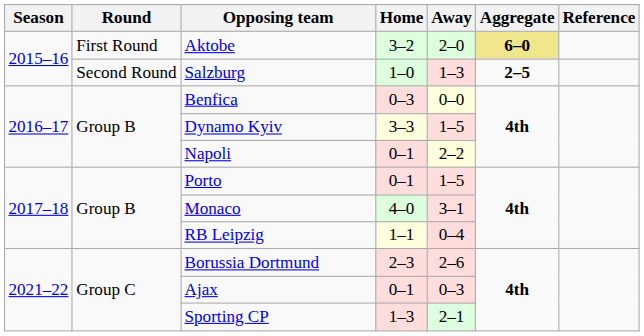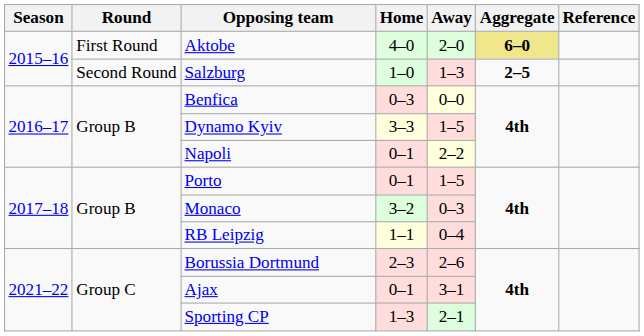Aktobe | Home: 3–2 -> 4–0
Monaco | Home: 4–0 -> 3–2
Monaco | Away: 3–1 -> 0–3
Ajax | Away: 0–3 -> 3–1
